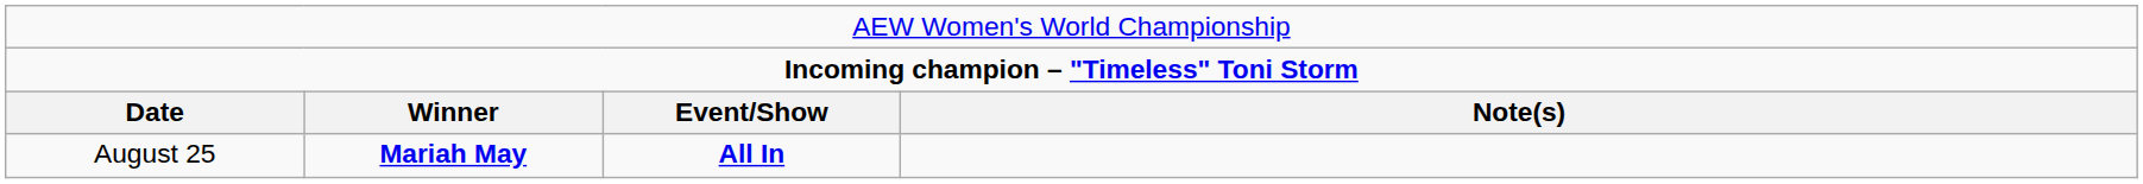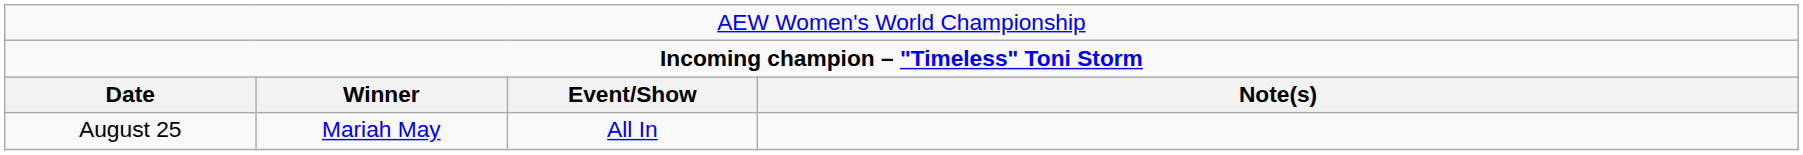August 25 | column 2: bold -> normal
August 25 | column 3: bold -> normal
